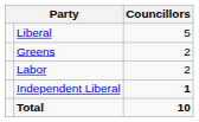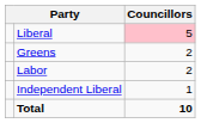Liberal | Councillors: no background -> pink background
Independent Liberal | Councillors: bold -> normal
